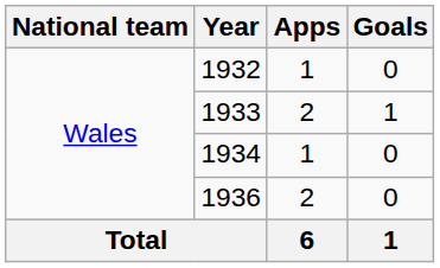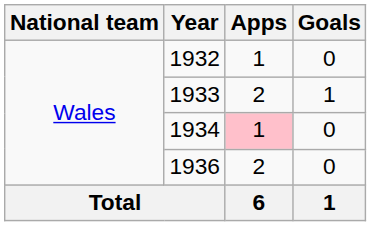1934 | Apps: no background -> pink background
